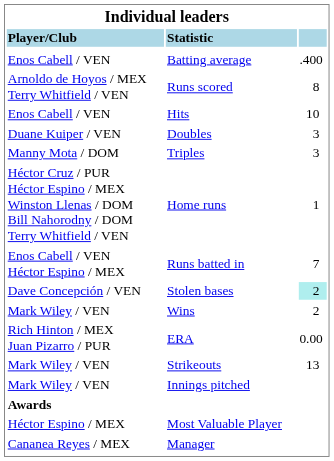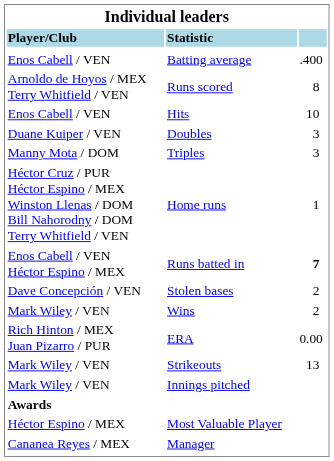Runs batted in | column 3: normal -> bold
Stolen bases | column 3: paleturquoise background -> no background
